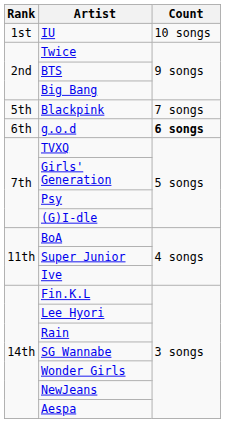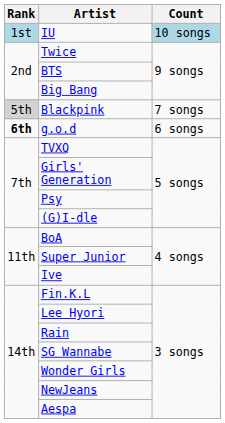IU | Rank: no background -> lightblue background
IU | Count: no background -> lightblue background
Blackpink | Rank: no background -> lightgrey background
g.o.d | Rank: normal -> bold
g.o.d | Count: bold -> normal
